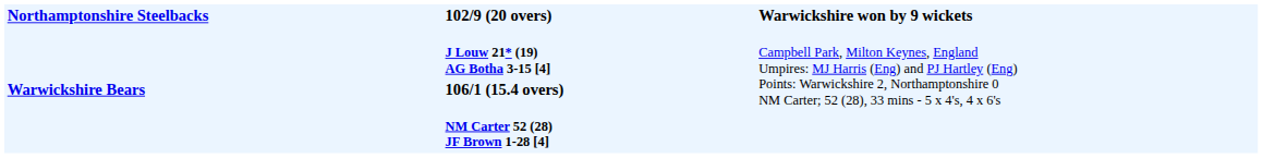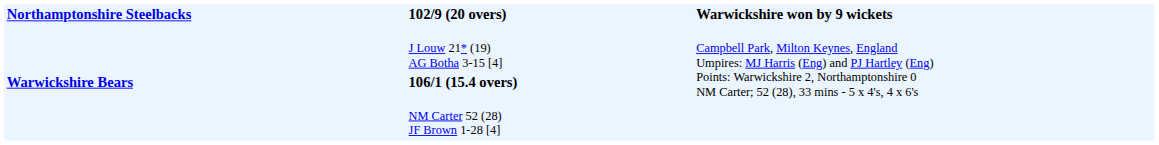J Louw 21* (19) AG Botha 3-15 [4] | 102/9 (20 overs): bold -> normal
NM Carter 52 (28) JF Brown 1-28 [4] | 102/9 (20 overs): bold -> normal
